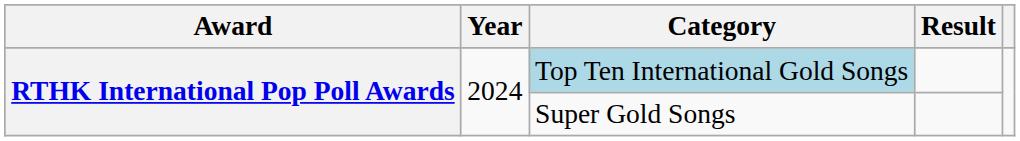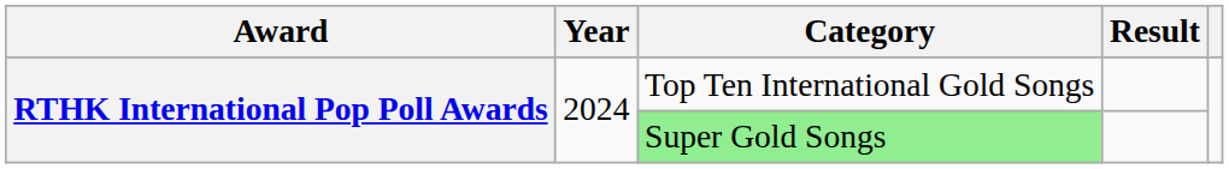Top Ten International Gold Songs | Category: lightblue background -> no background
Super Gold Songs | Category: no background -> lightgreen background
